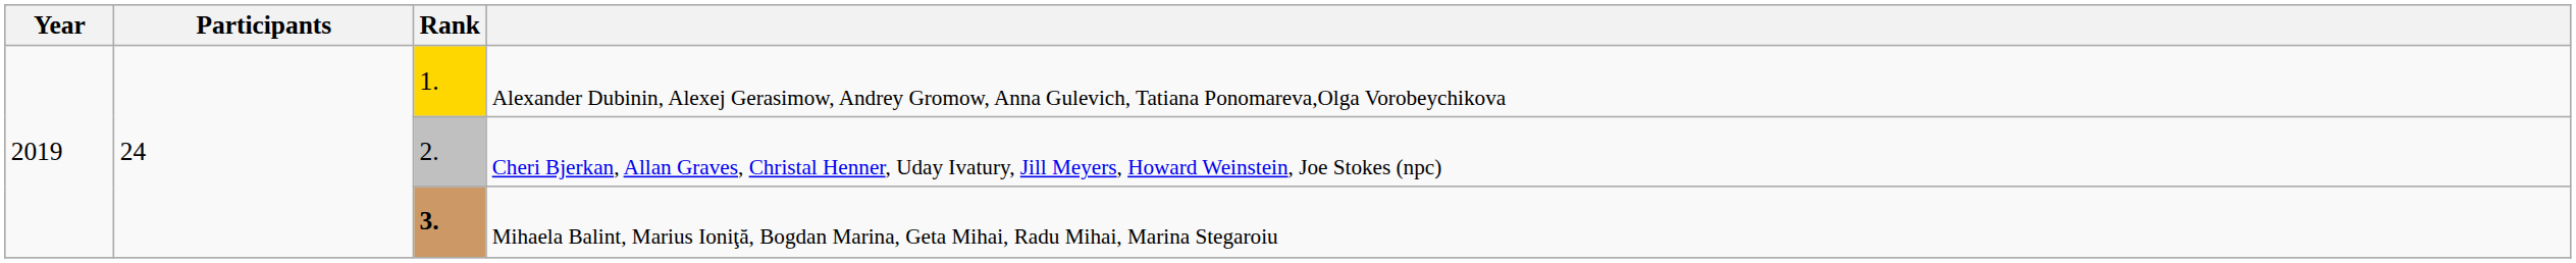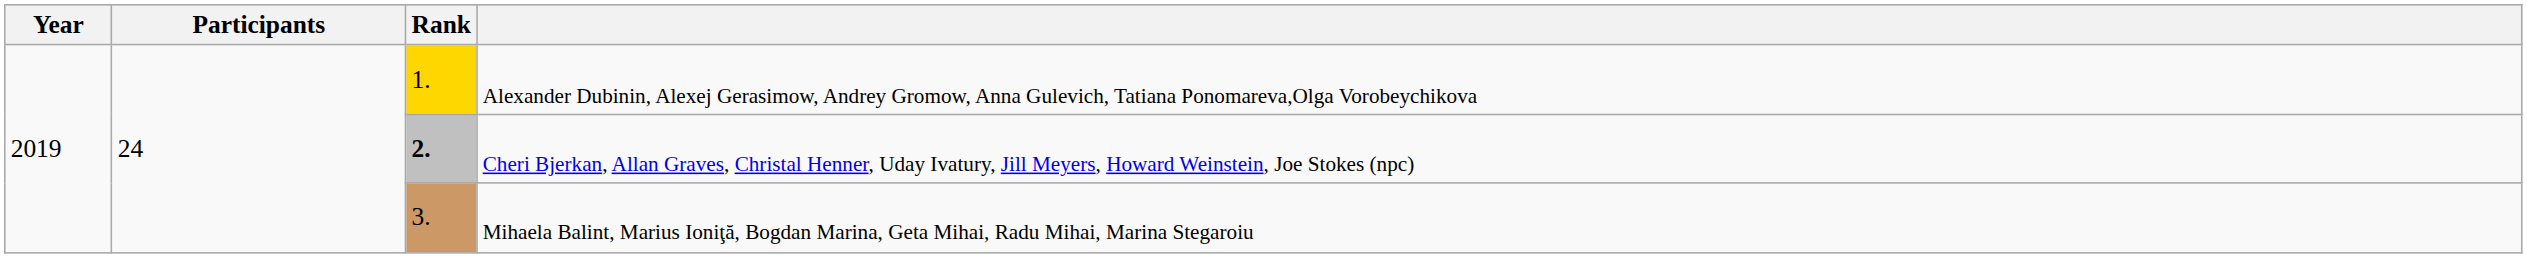row 3 | Rank: normal -> bold
row 4 | Rank: bold -> normal
